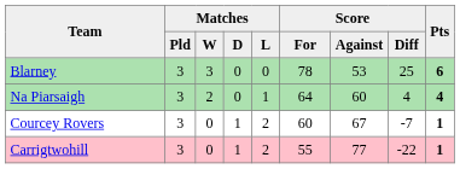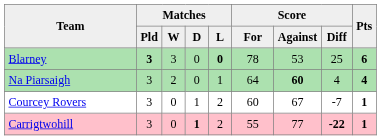Blarney | Matches / Pld: normal -> bold
Blarney | Matches / L: normal -> bold
Na Piarsaigh | Score / Against: normal -> bold
Carrigtwohill | Matches / D: normal -> bold
Carrigtwohill | Score / Diff: normal -> bold
